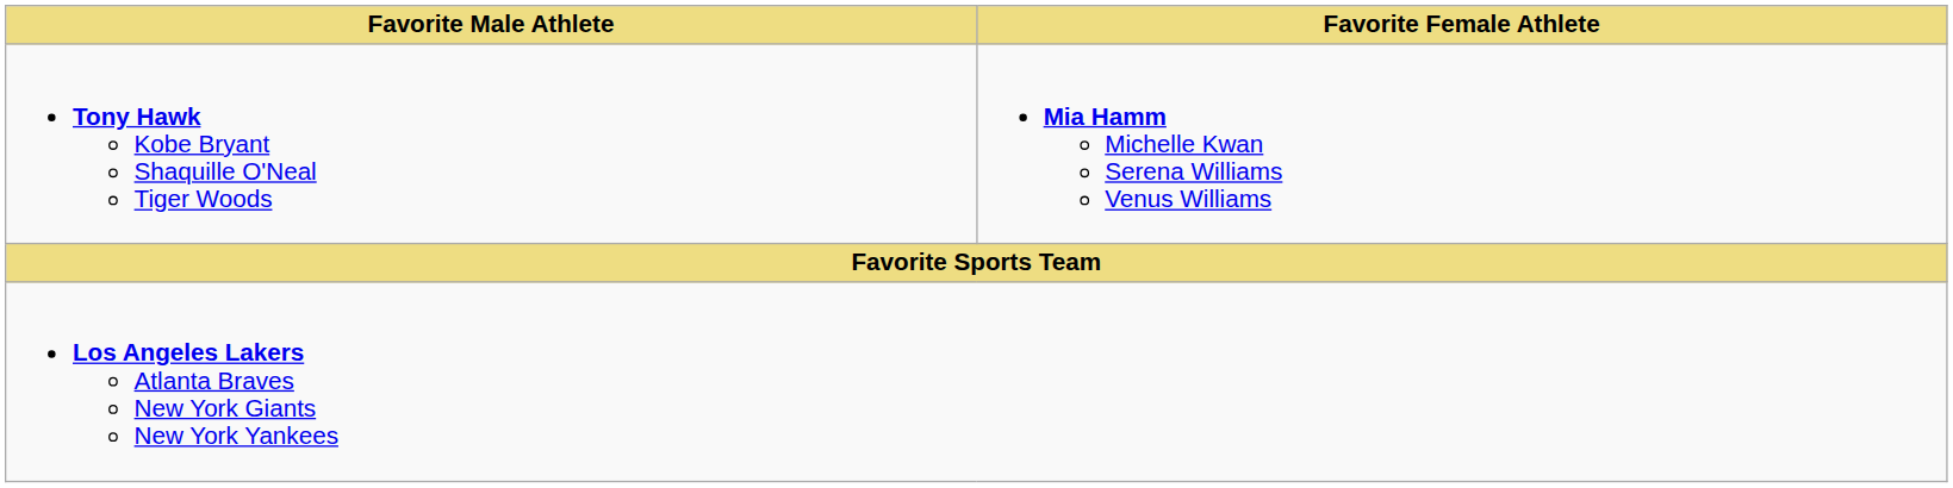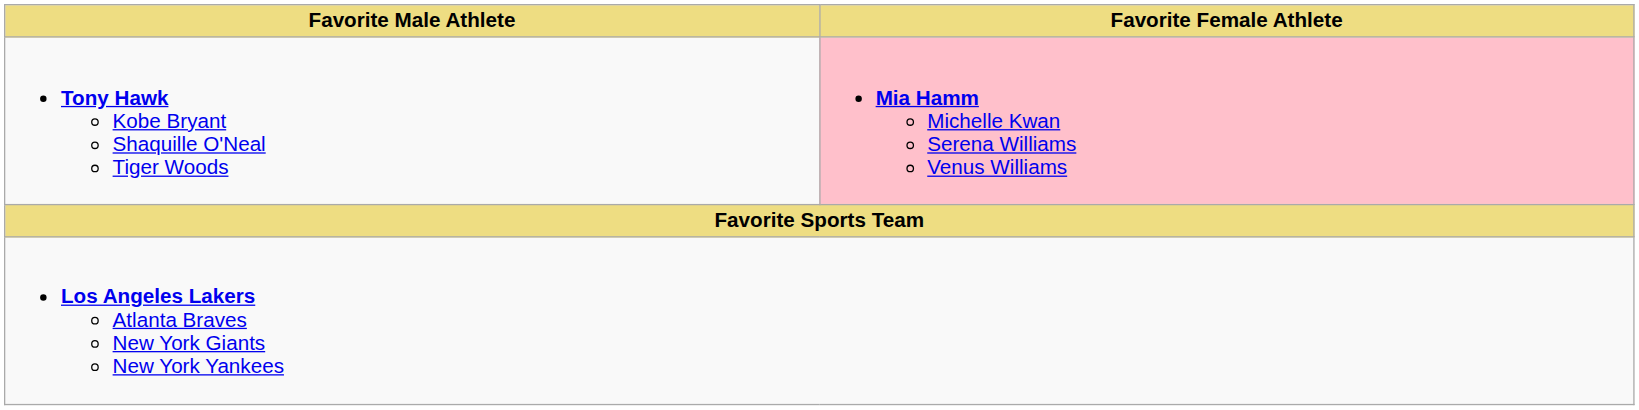Tony Hawk Kobe Bryant Shaquille O'Neal Tiger Woods | Favorite Female Athlete: no background -> pink background
